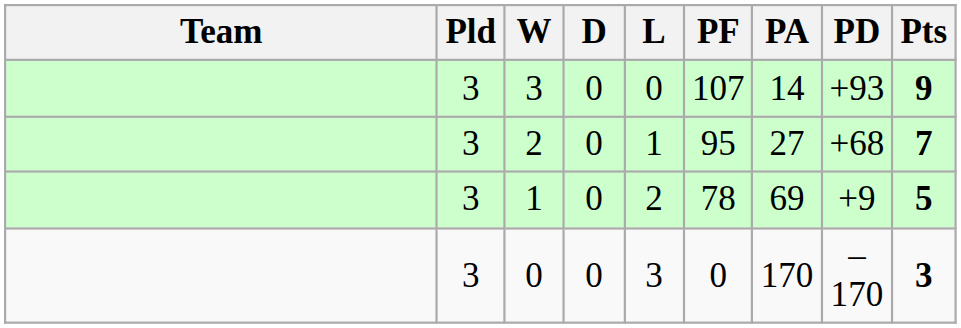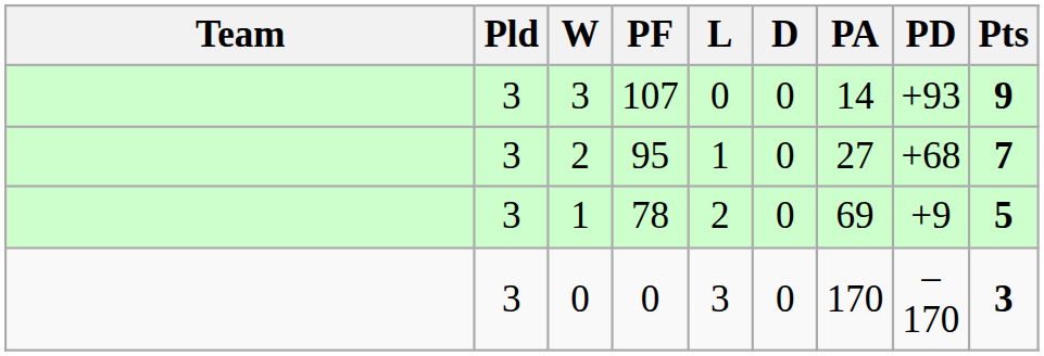columns swapped: D <-> PF
